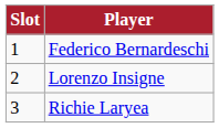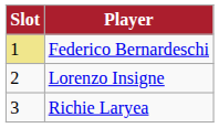Federico Bernardeschi | Slot: no background -> khaki background
